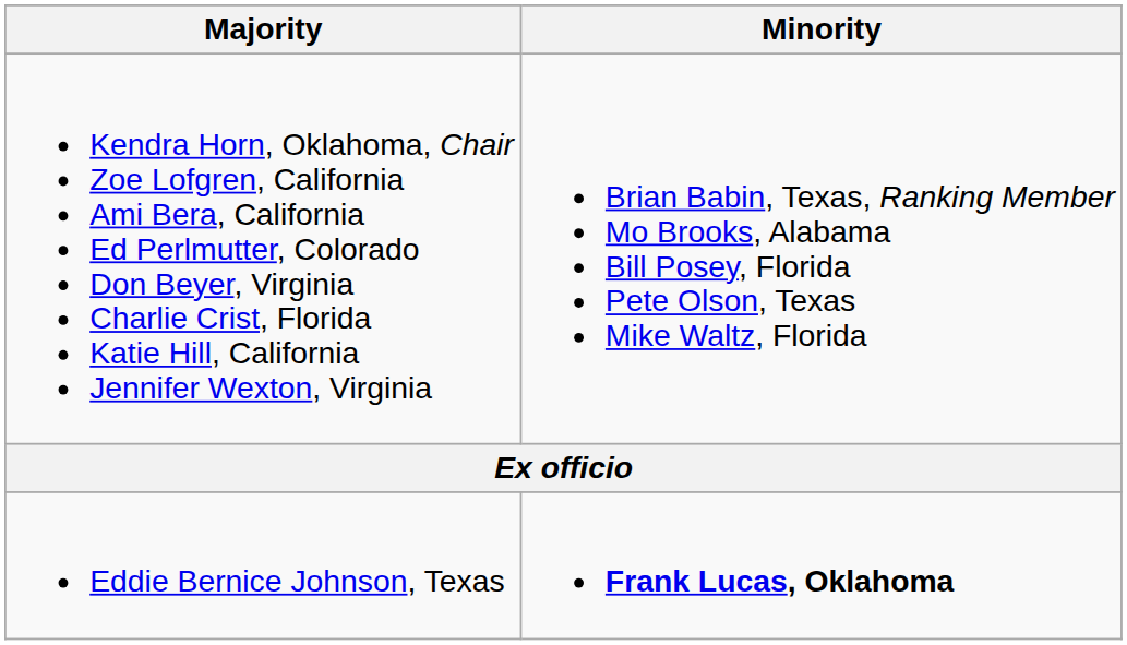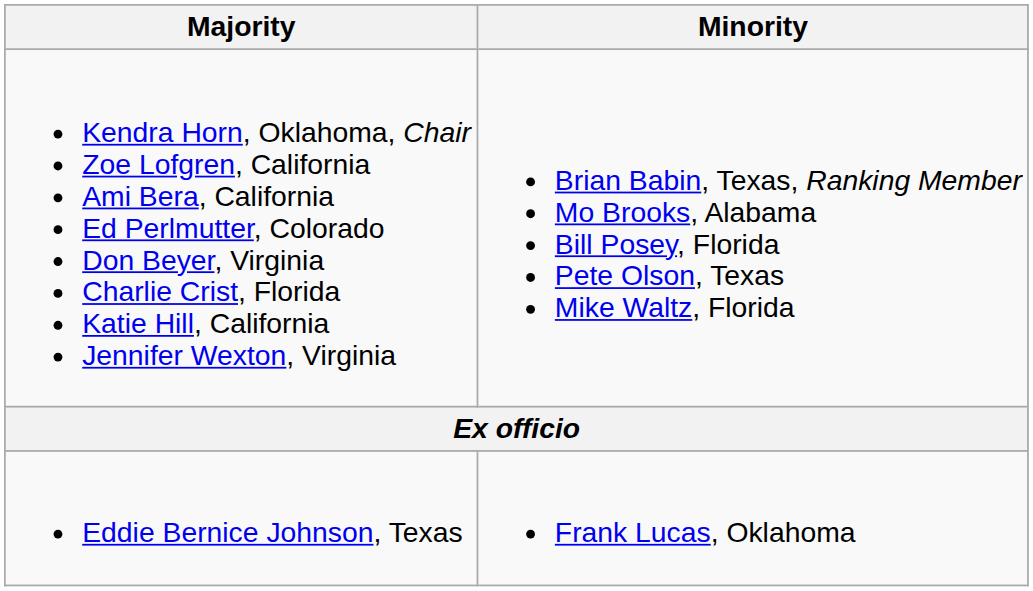Eddie Bernice Johnson, Texas | Minority: bold -> normal
